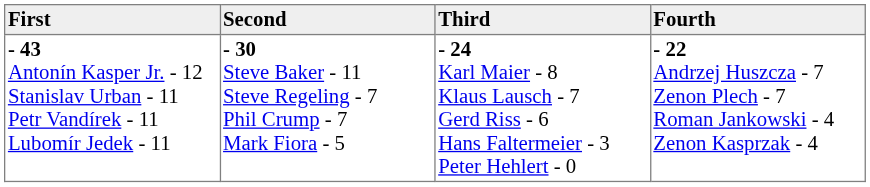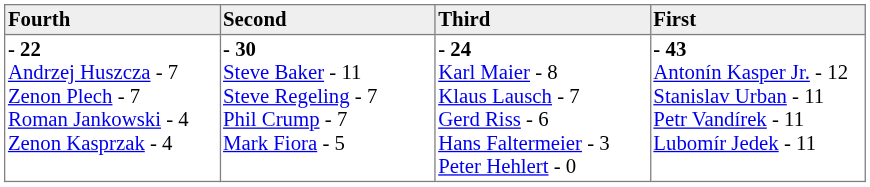columns swapped: First <-> Fourth
